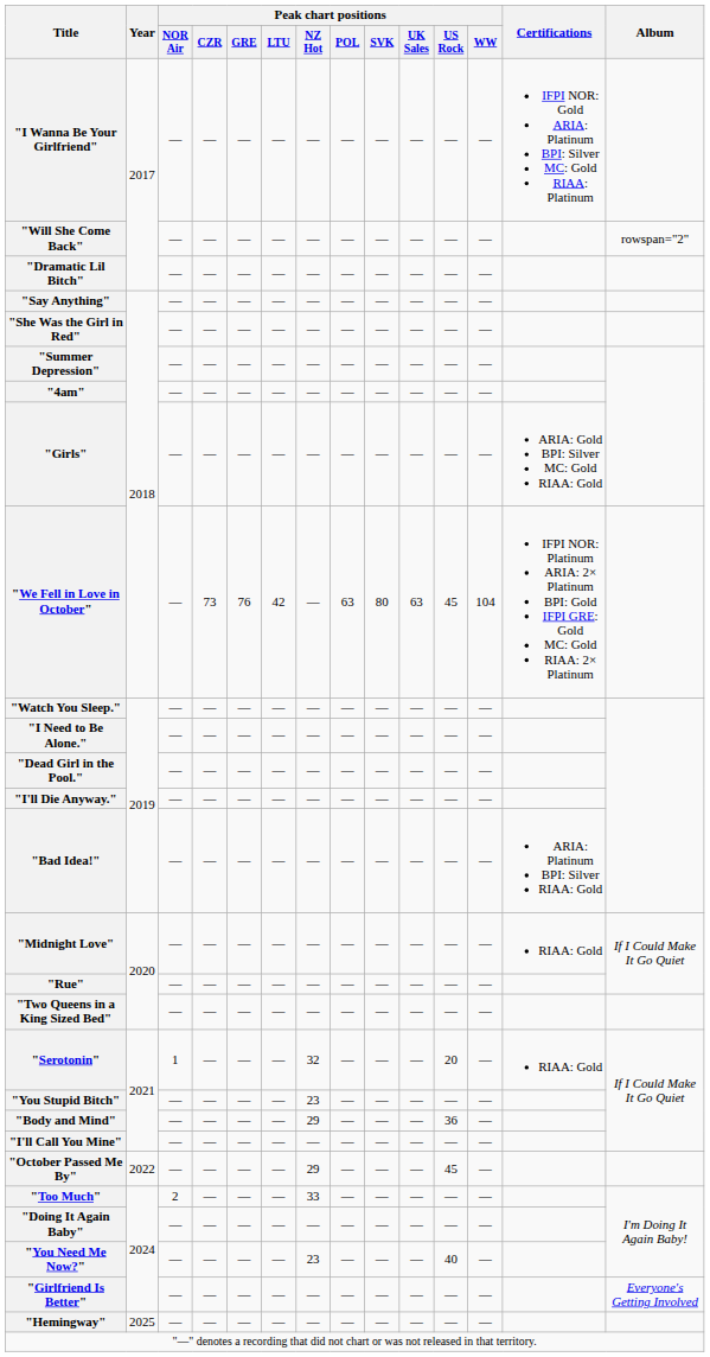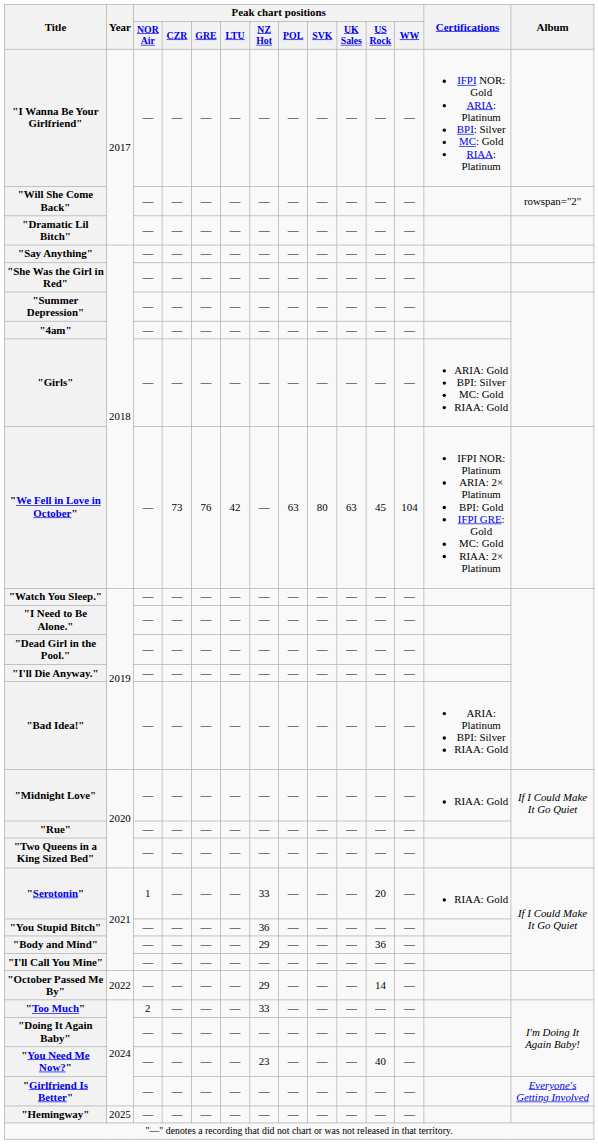"Serotonin" | Peak chart positions / NZ Hot: 32 -> 33
"You Stupid Bitch" | Peak chart positions / NZ Hot: 23 -> 36
"October Passed Me By" | Peak chart positions / US Rock: 45 -> 14
